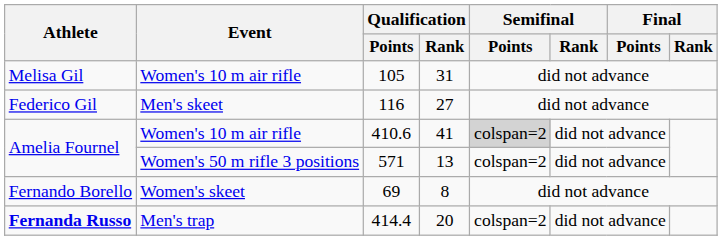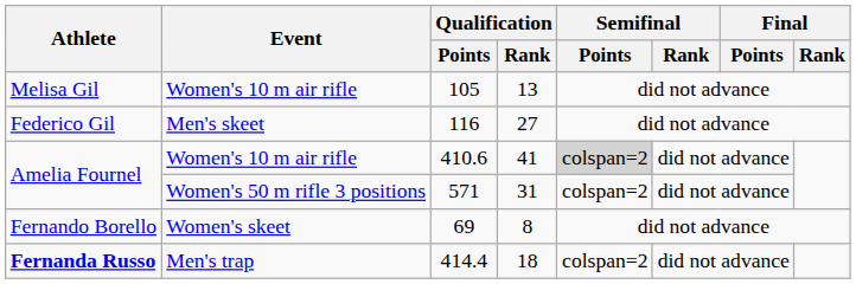105 | Qualification / Rank: 31 -> 13
571 | Qualification / Rank: 13 -> 31
414.4 | Qualification / Rank: 20 -> 18
